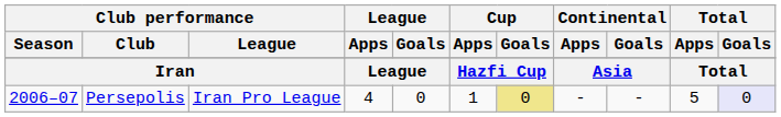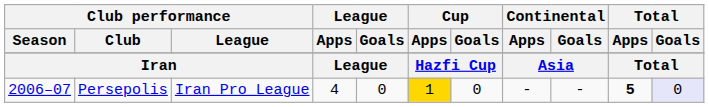Persepolis | Cup / Apps: no background -> gold background
Persepolis | Cup / Goals: khaki background -> no background
Persepolis | Total / Apps: normal -> bold
